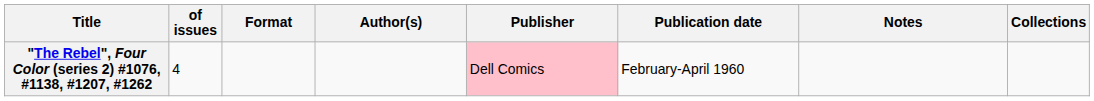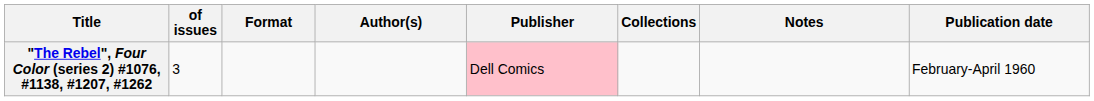columns swapped: Publication date <-> Collections
row 2 | of issues: 4 -> 3
